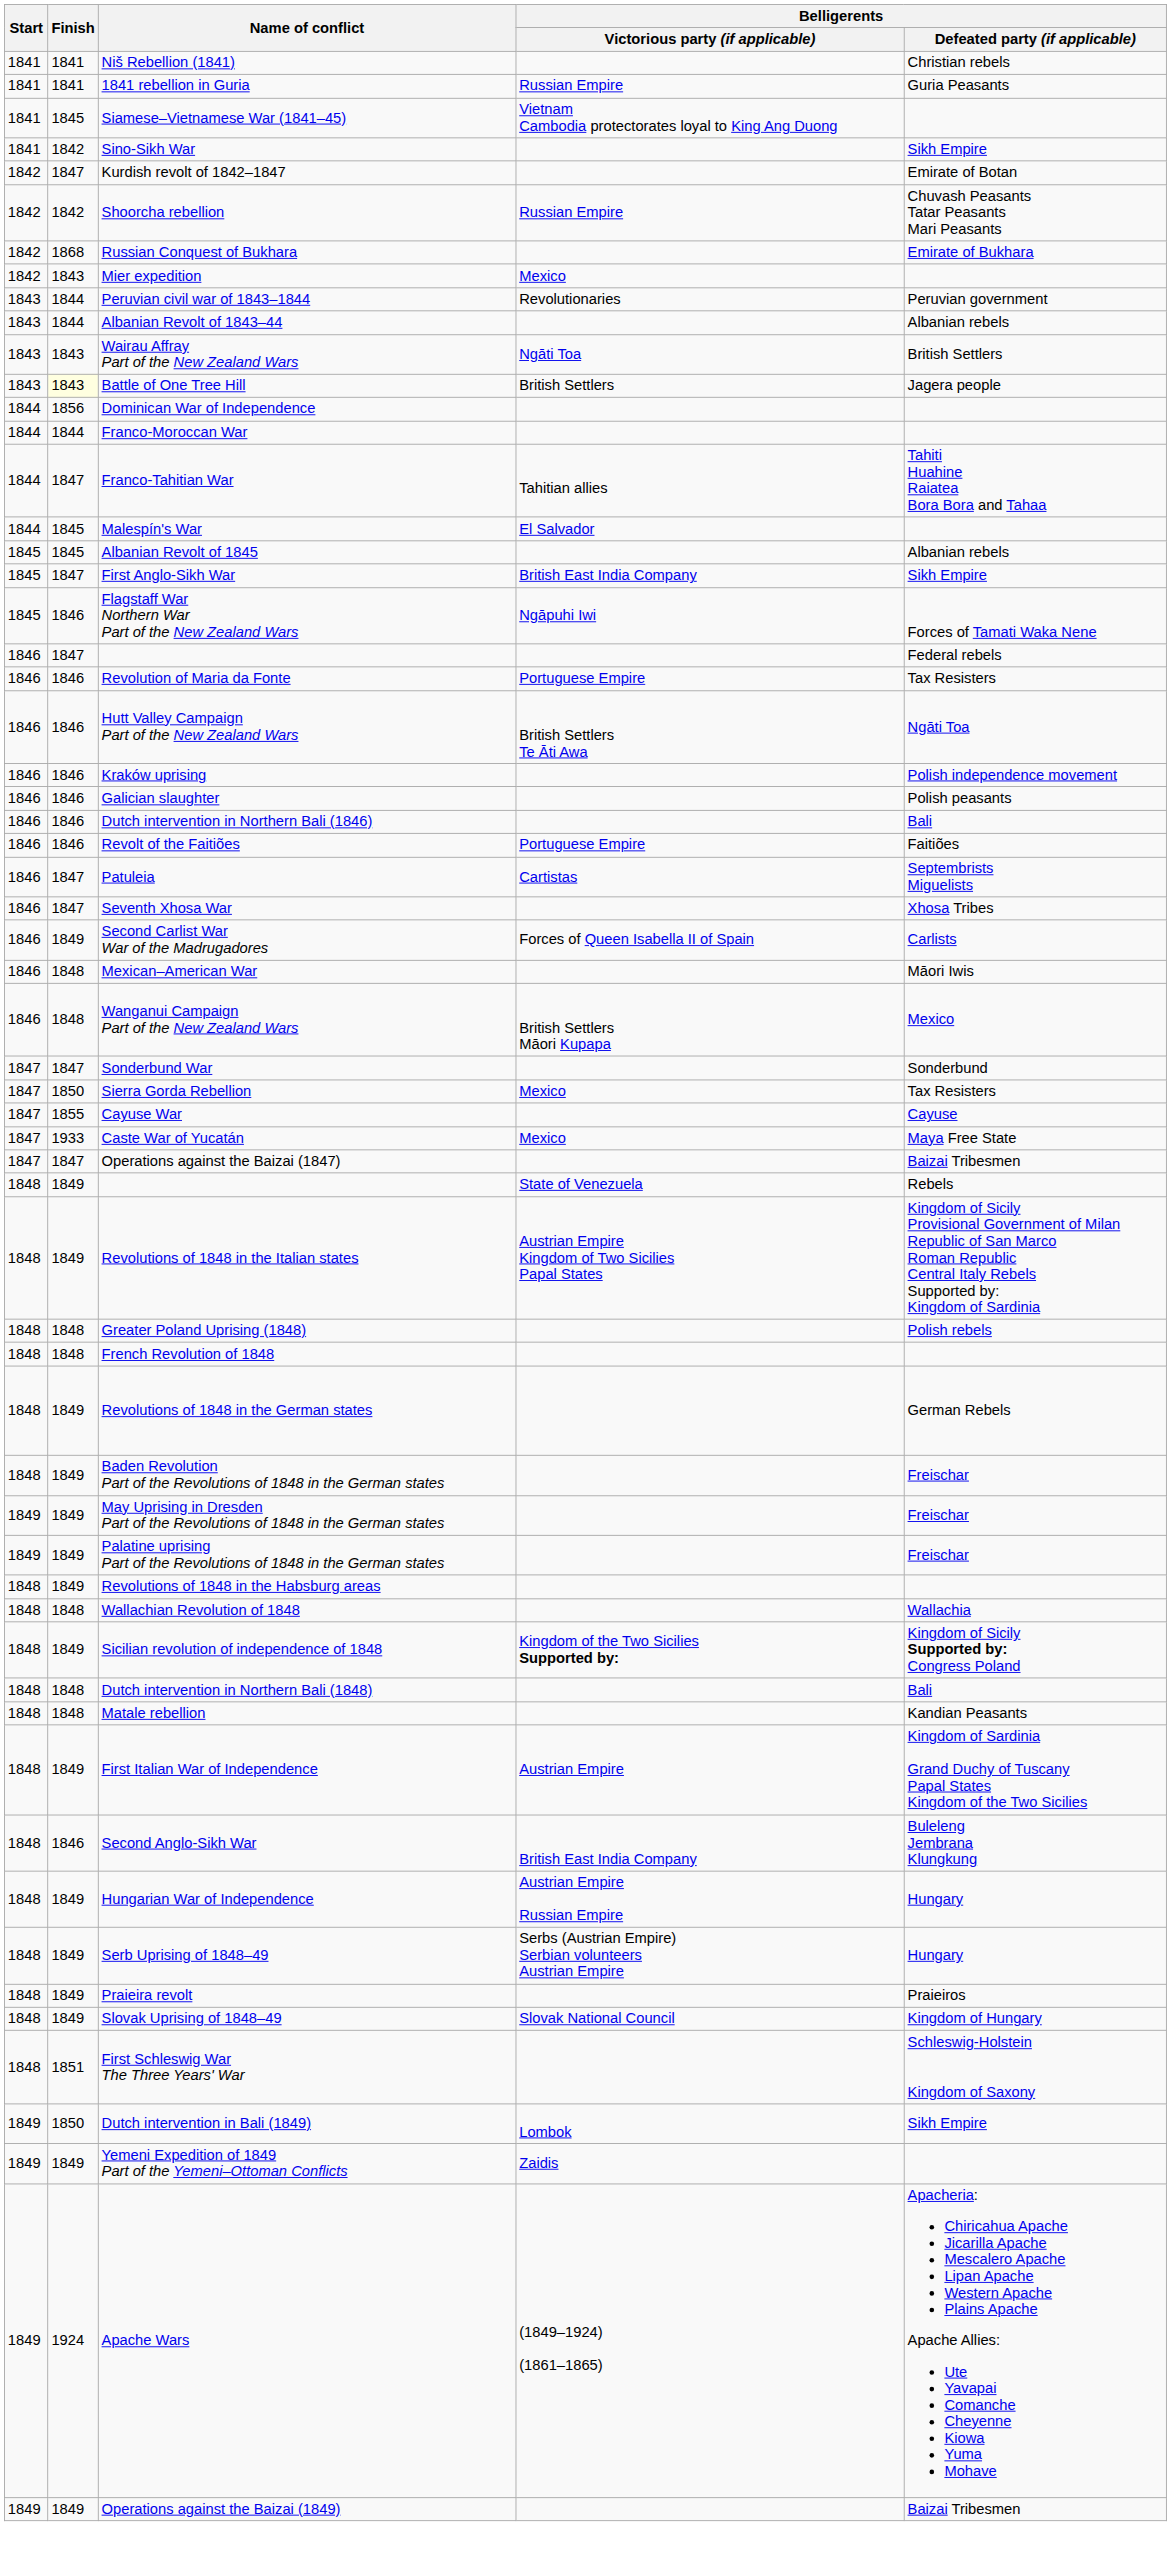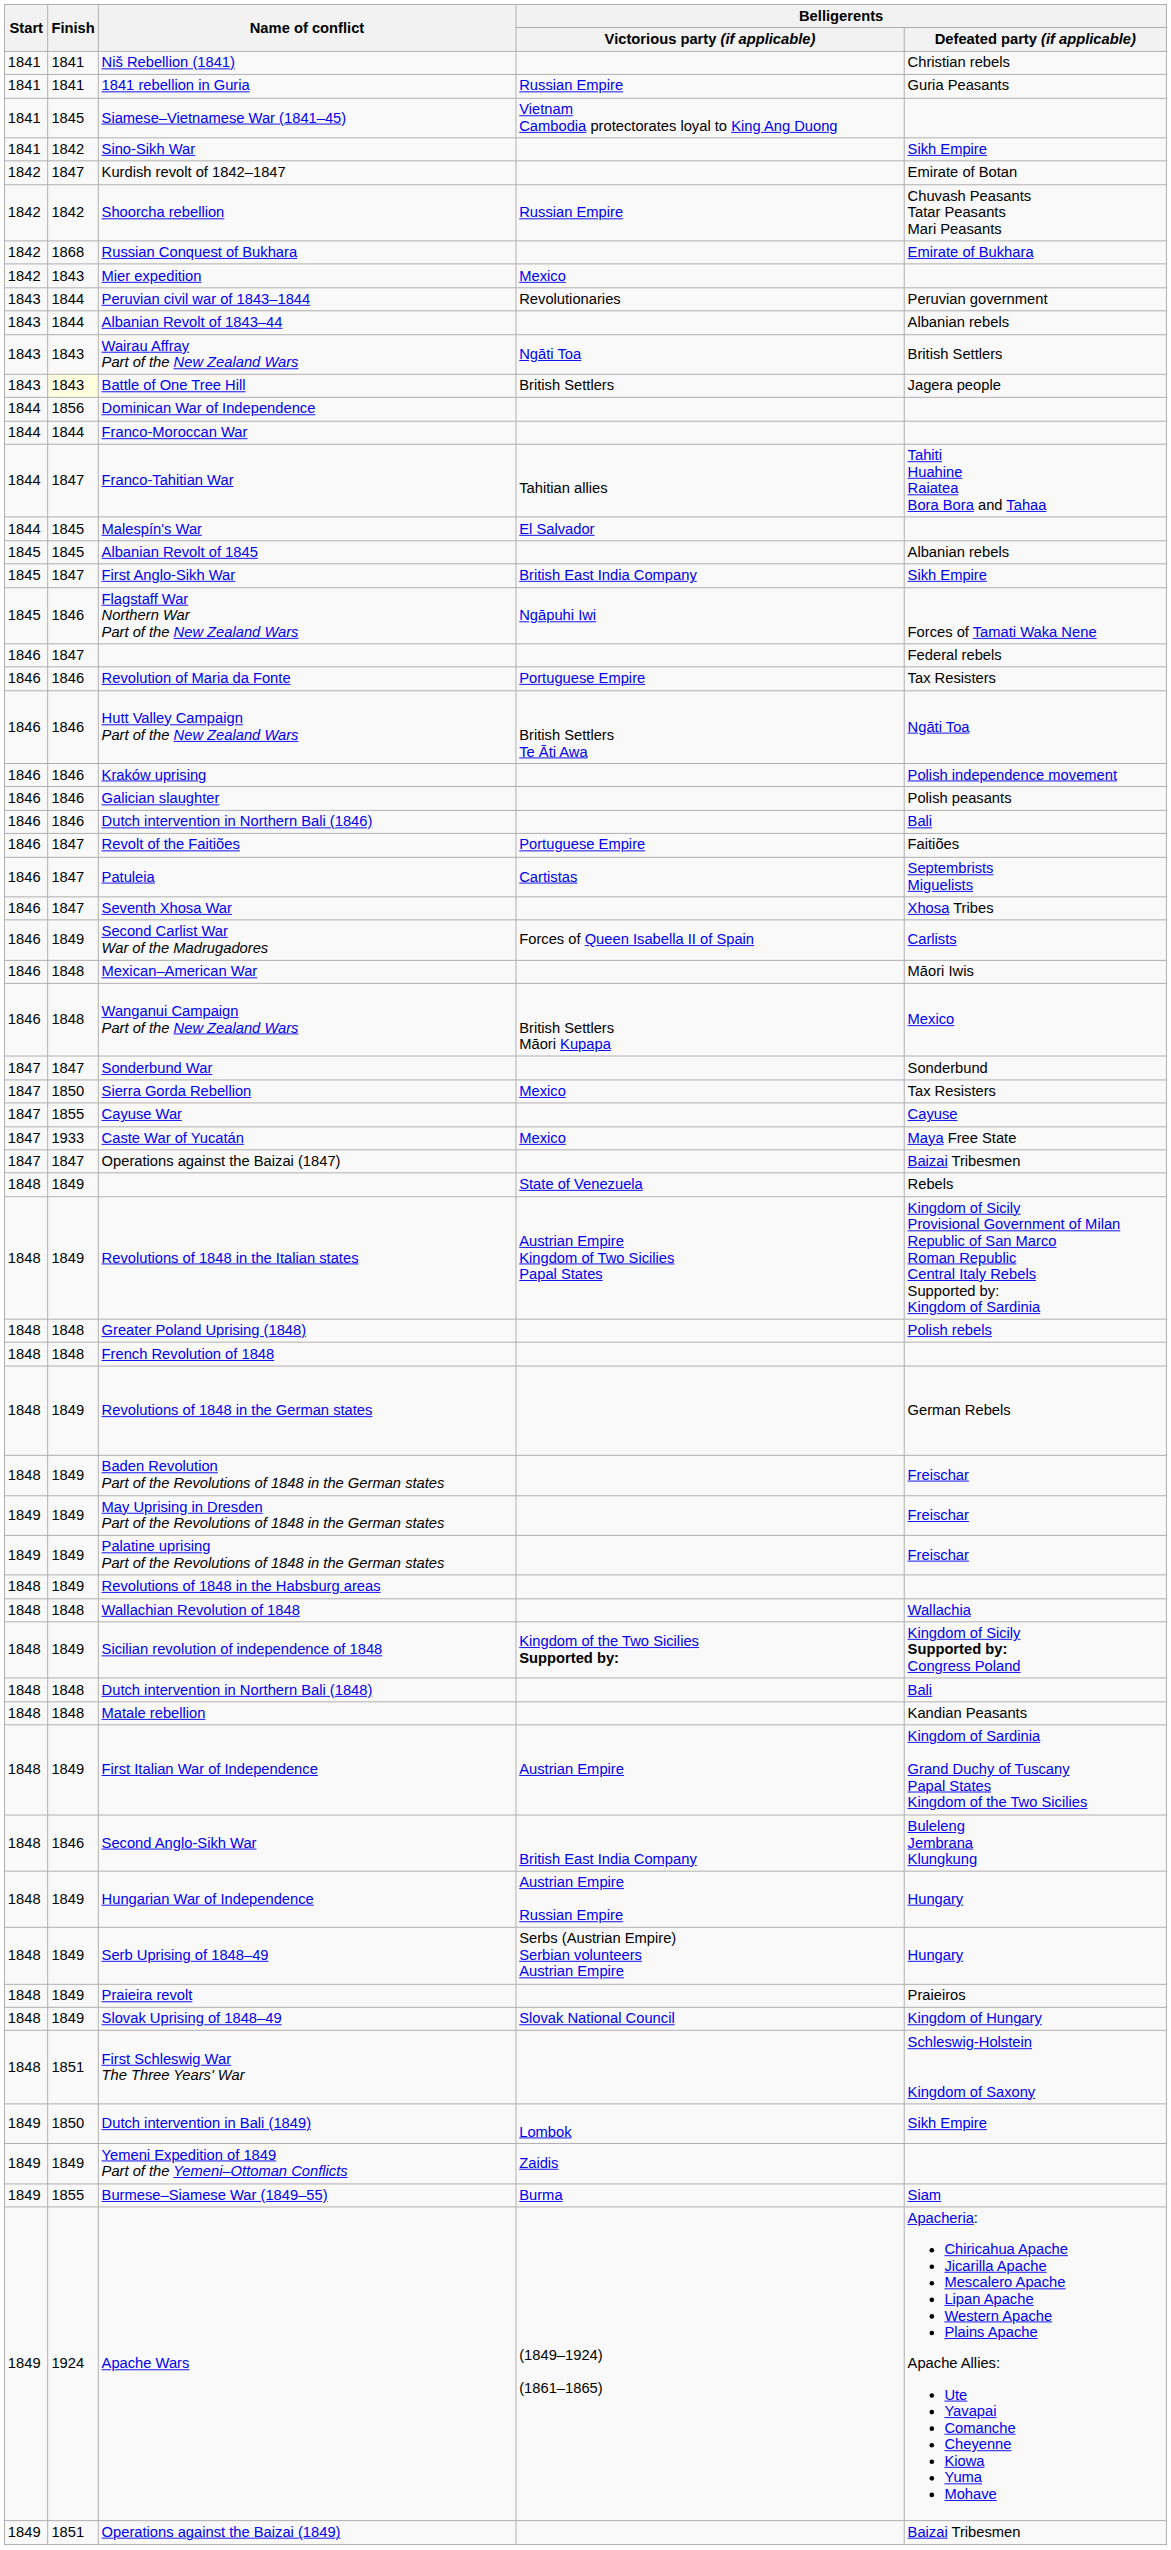Revolt of the Faitiões | Finish: 1846 -> 1847
+ row: 1849 | 1855 | Burmese–Siamese War (1849–55) | Burma | Siam
Operations against the Baizai (1849) | Finish: 1849 -> 1851
